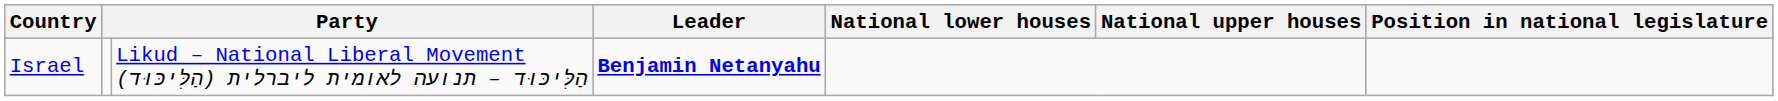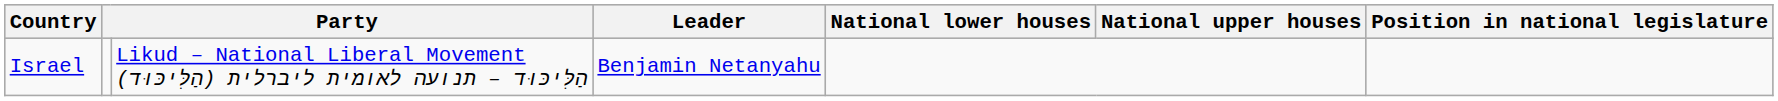Israel | Leader: bold -> normal
